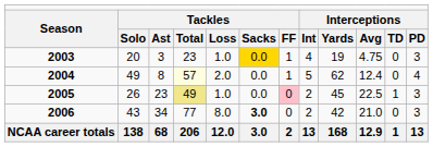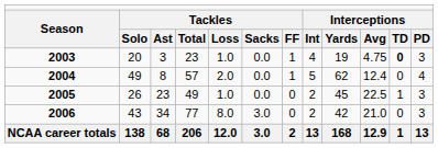2003 | column 6: gold background -> no background
2003 | column 11: normal -> bold
2004 | column 4: lightyellow background -> no background
2005 | column 4: khaki background -> no background
2005 | column 7: pink background -> no background
2006 | column 6: bold -> normal
